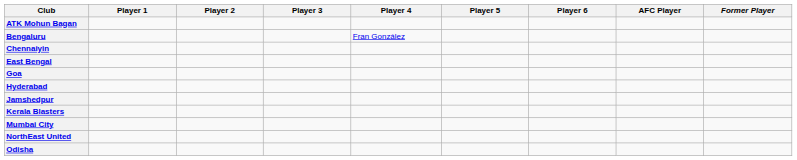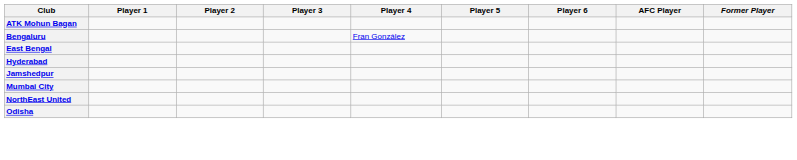- row: Chennaiyin
- row: Goa
- row: Kerala Blasters
